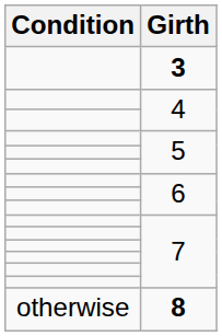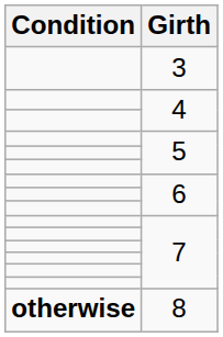row 2 | Girth: bold -> normal
row 17 | Condition: normal -> bold
row 17 | Girth: bold -> normal
